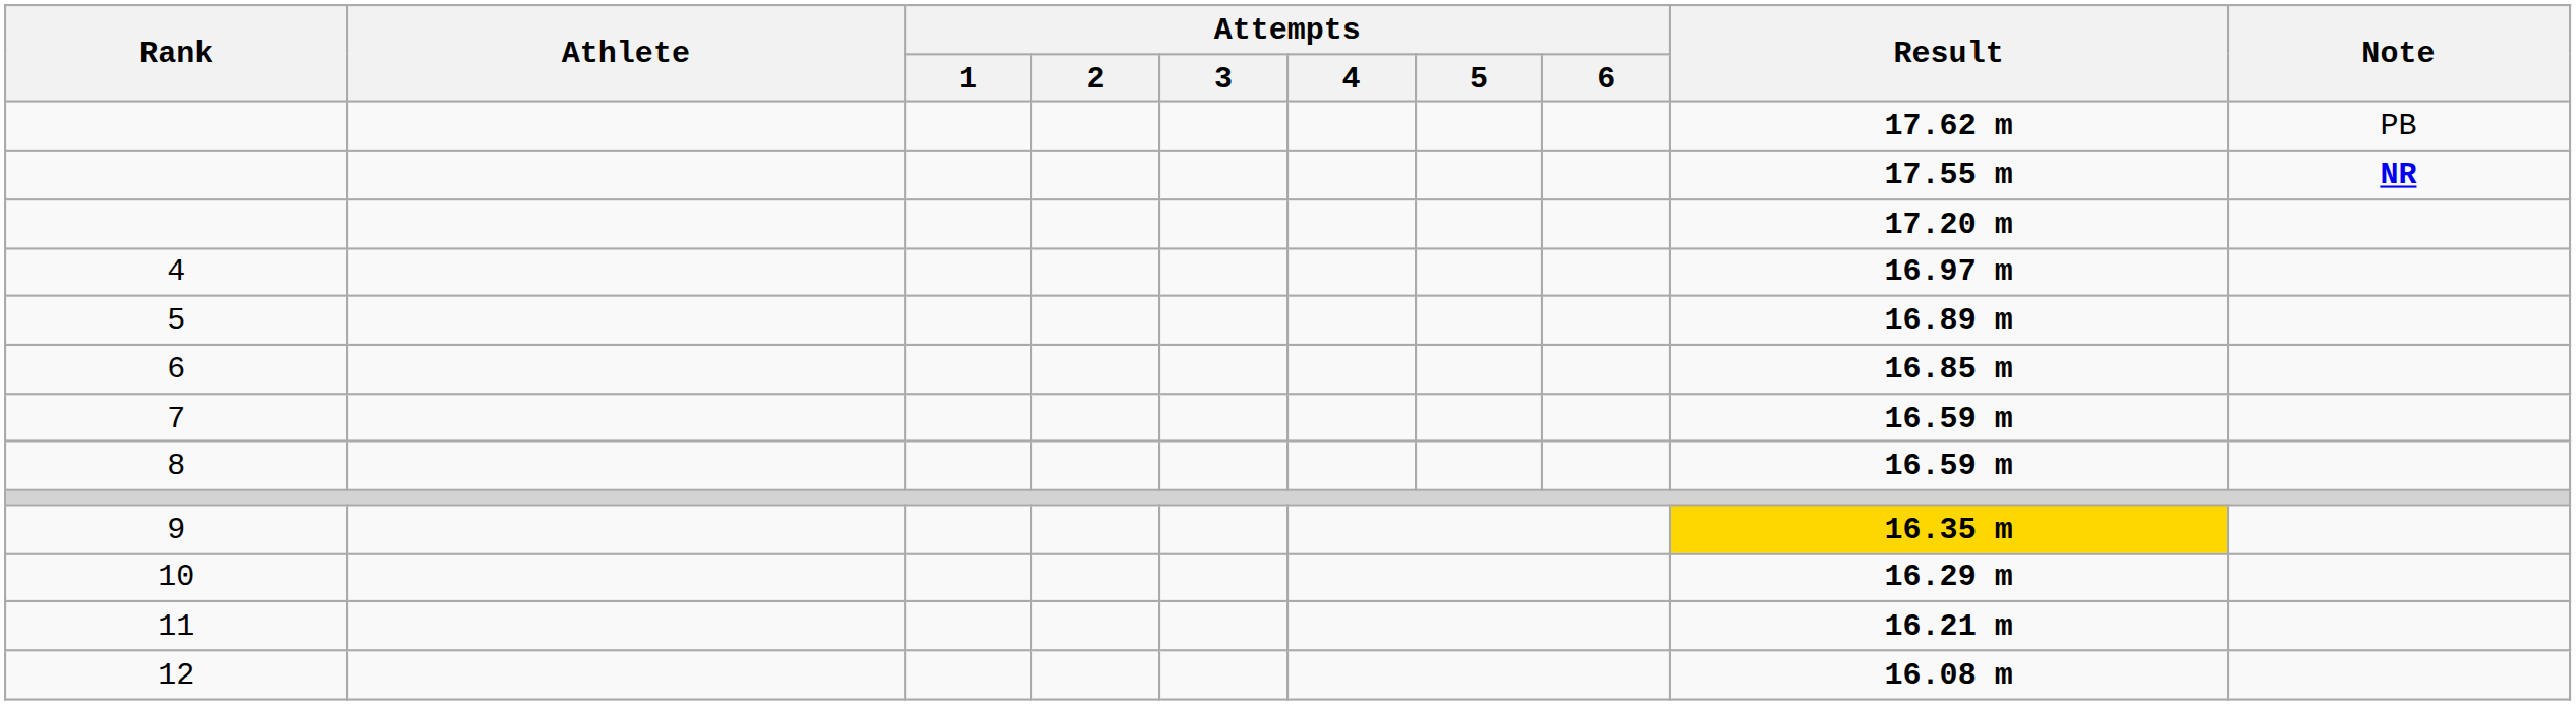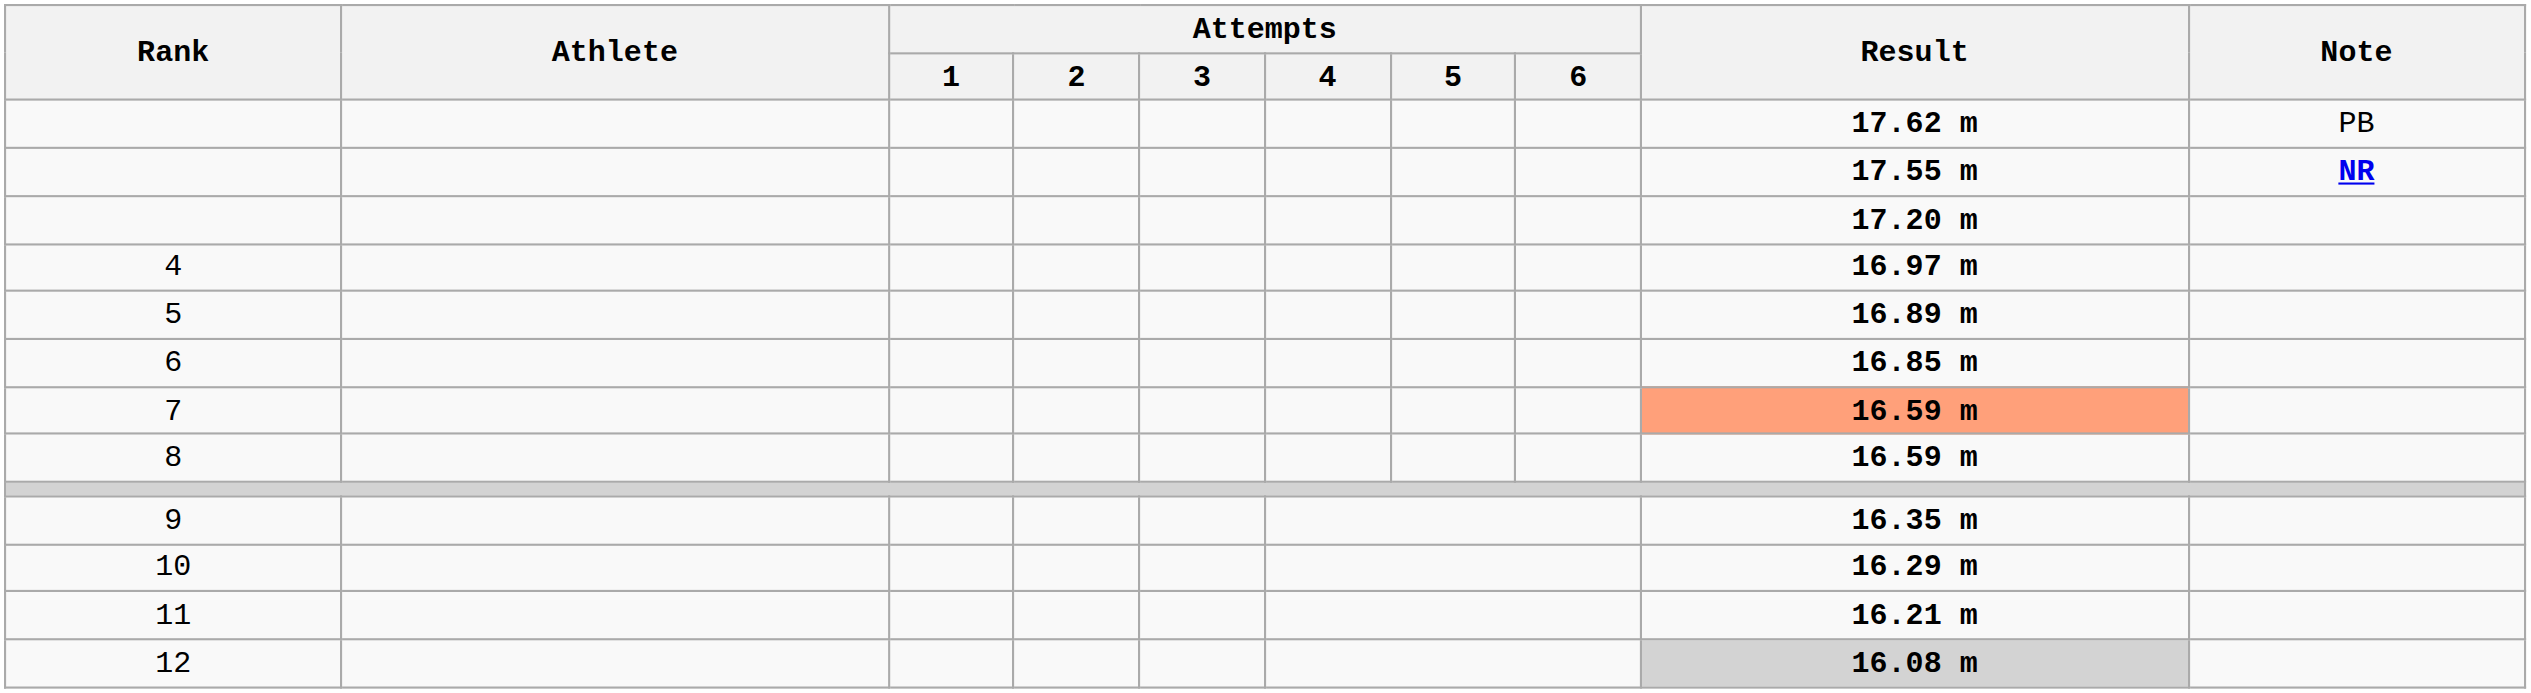7 | Result: no background -> lightsalmon background
9 | Result: gold background -> no background
12 | Result: no background -> lightgrey background
